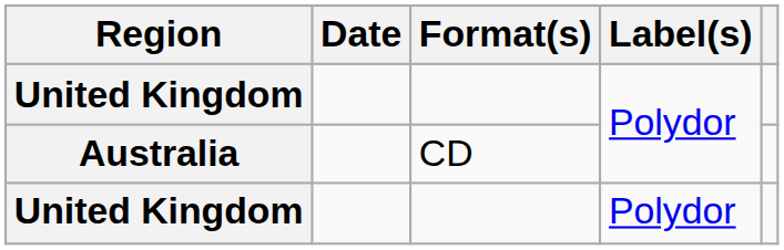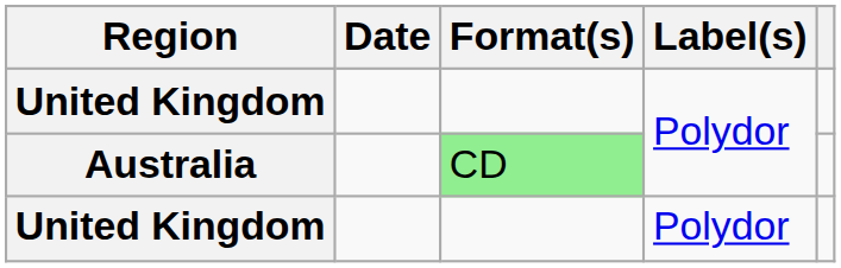Australia | Format(s): no background -> lightgreen background
